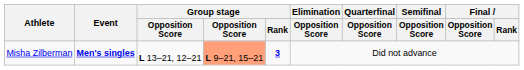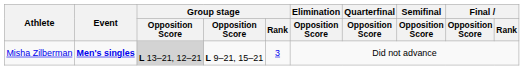Misha Zilberman | column 3: no background -> lightgrey background
Misha Zilberman | column 4: lightsalmon background -> no background
Misha Zilberman | Group stage / Rank: bold -> normal
